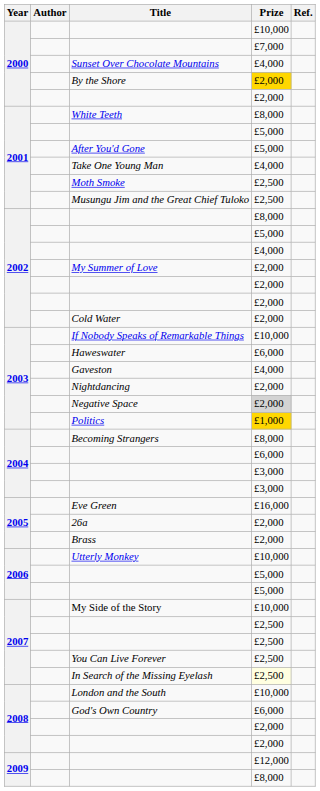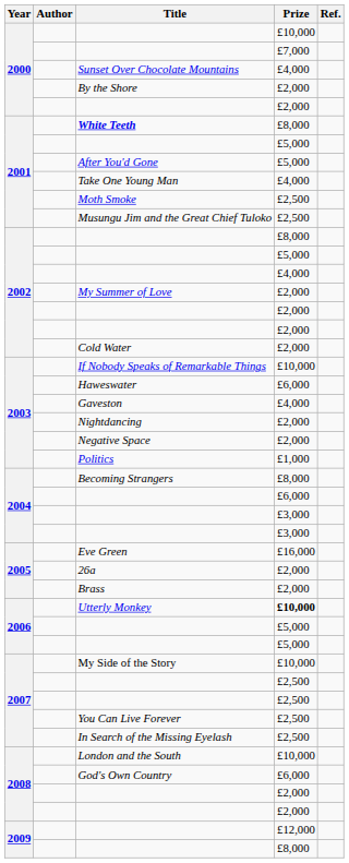By the Shore | Prize: gold background -> no background
White Teeth | Title: normal -> bold
Negative Space | Prize: lightgrey background -> no background
Politics | Prize: gold background -> no background
Utterly Monkey | Prize: normal -> bold
In Search of the Missing Eyelash | Prize: lightyellow background -> no background
